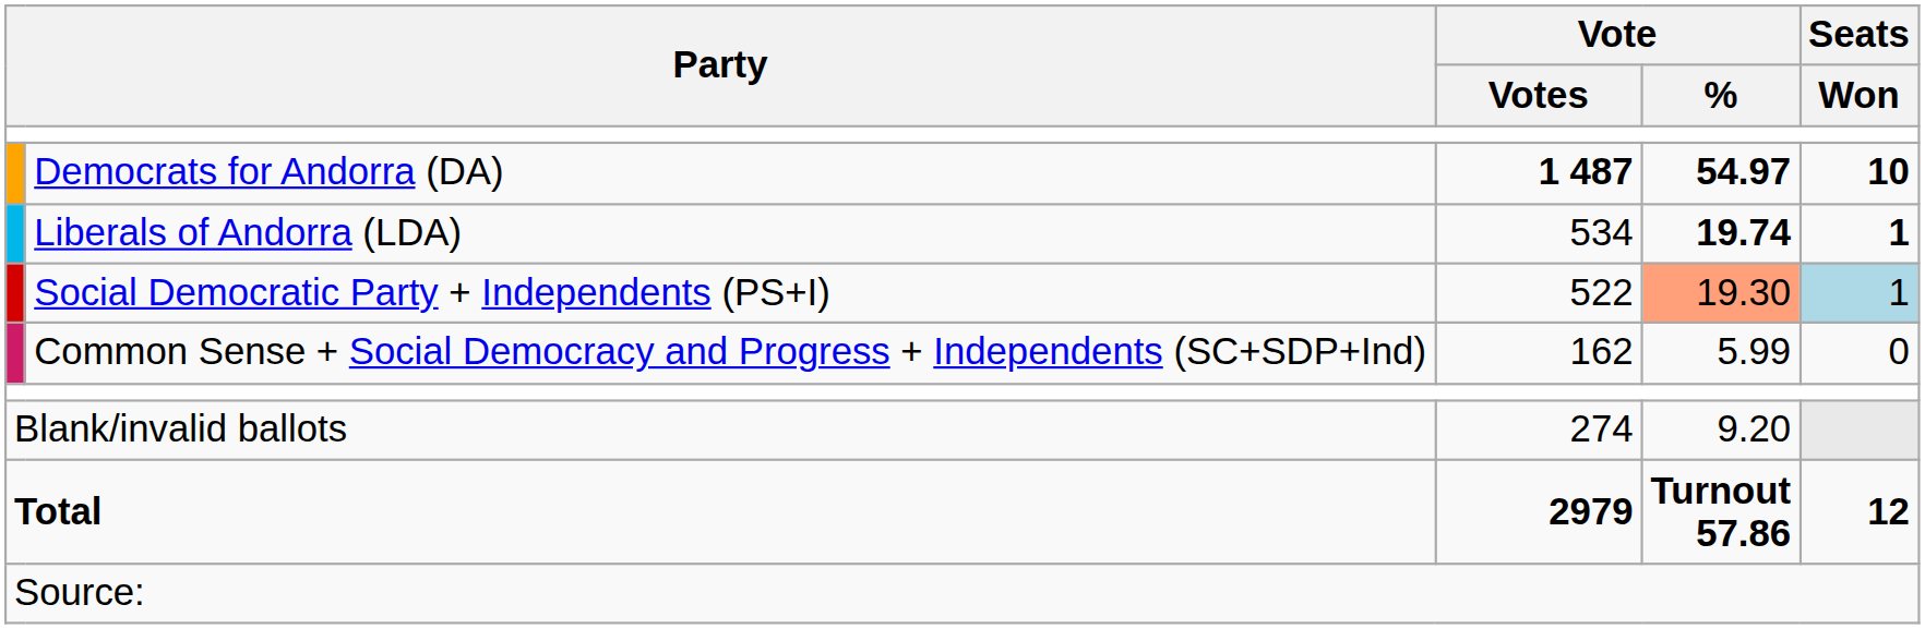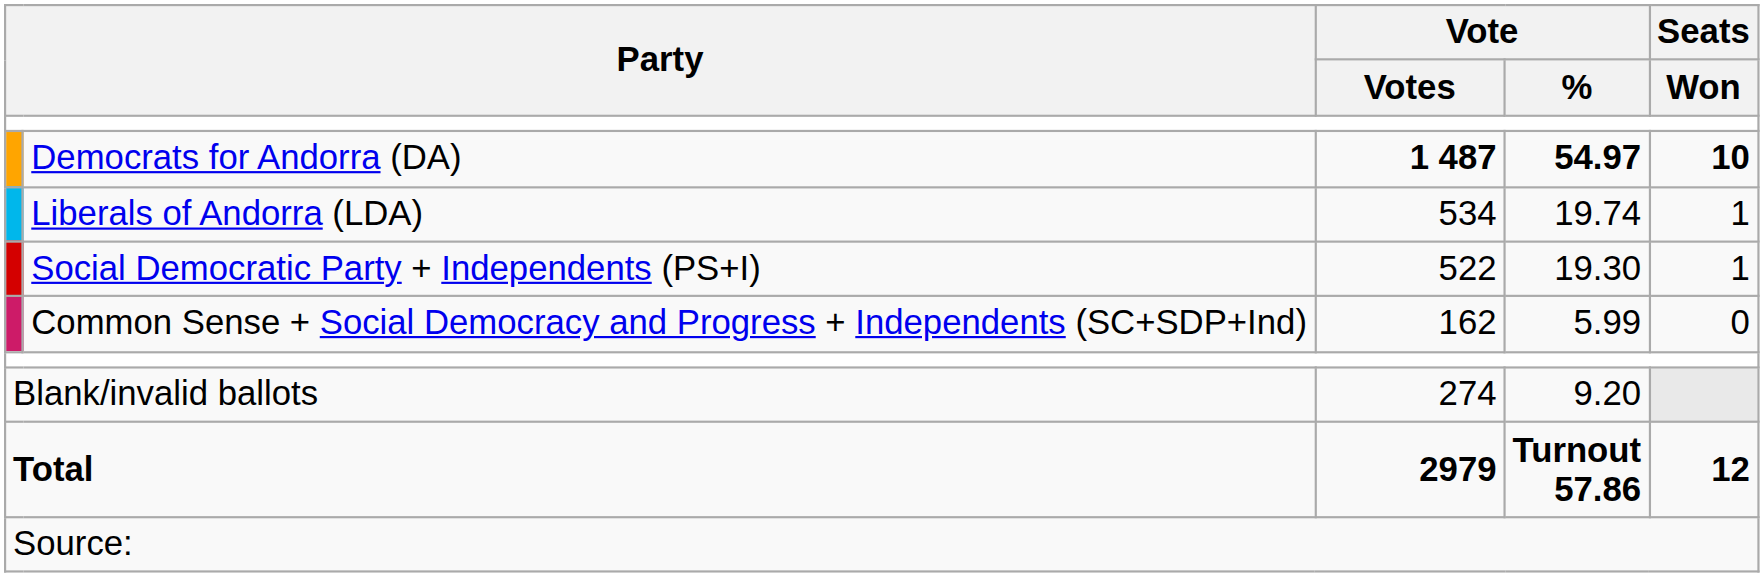Liberals of Andorra (LDA) | Vote / %: bold -> normal
Liberals of Andorra (LDA) | Seats / Won: bold -> normal
Social Democratic Party + Independents (PS+I) | Vote / %: lightsalmon background -> no background
Social Democratic Party + Independents (PS+I) | Seats / Won: lightblue background -> no background
